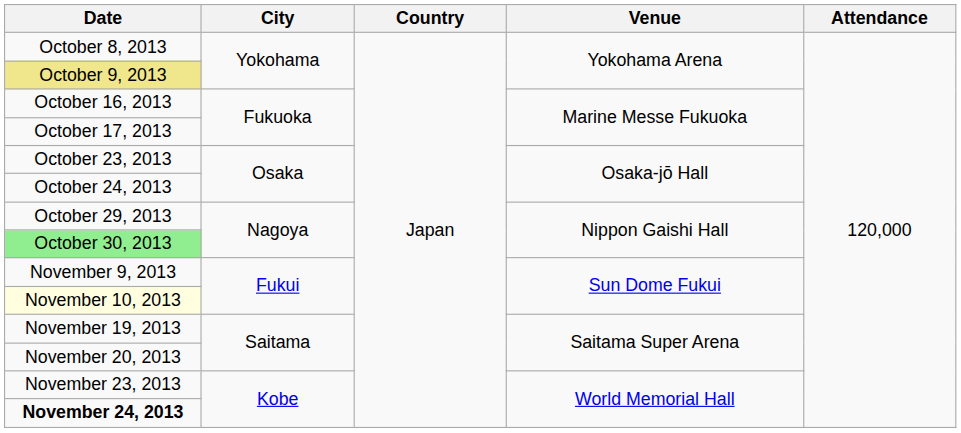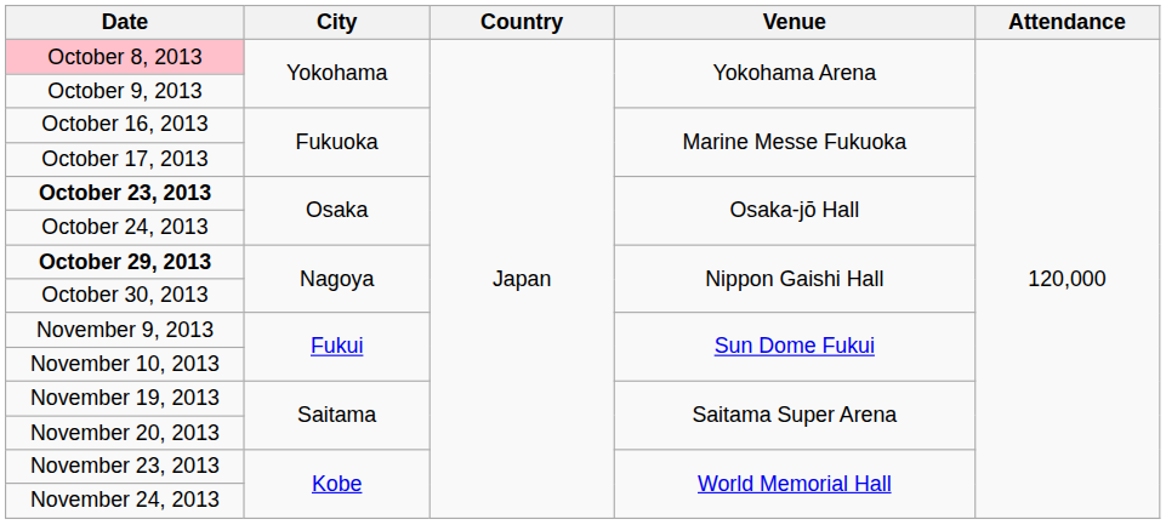October 8, 2013 | Date: no background -> pink background
October 9, 2013 | Date: khaki background -> no background
October 23, 2013 | Date: normal -> bold
October 29, 2013 | Date: normal -> bold
October 30, 2013 | Date: lightgreen background -> no background
November 10, 2013 | Date: lightyellow background -> no background
November 24, 2013 | Date: bold -> normal
